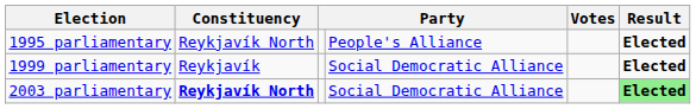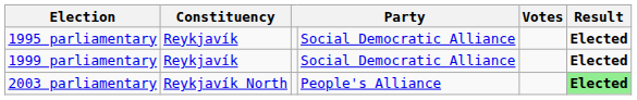1995 parliamentary | Constituency: Reykjavík North -> Reykjavík
1995 parliamentary | column 4: People's Alliance -> Social Democratic Alliance
2003 parliamentary | Constituency: bold -> normal
2003 parliamentary | column 4: Social Democratic Alliance -> People's Alliance
